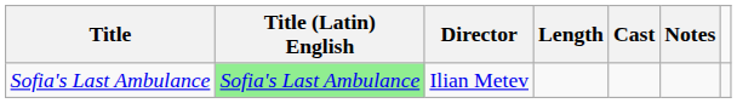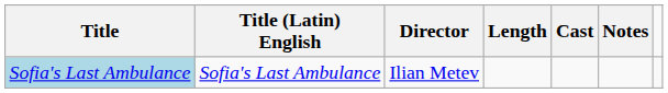row 2 | Title: no background -> lightblue background
row 2 | Title (Latin) English: lightgreen background -> no background
